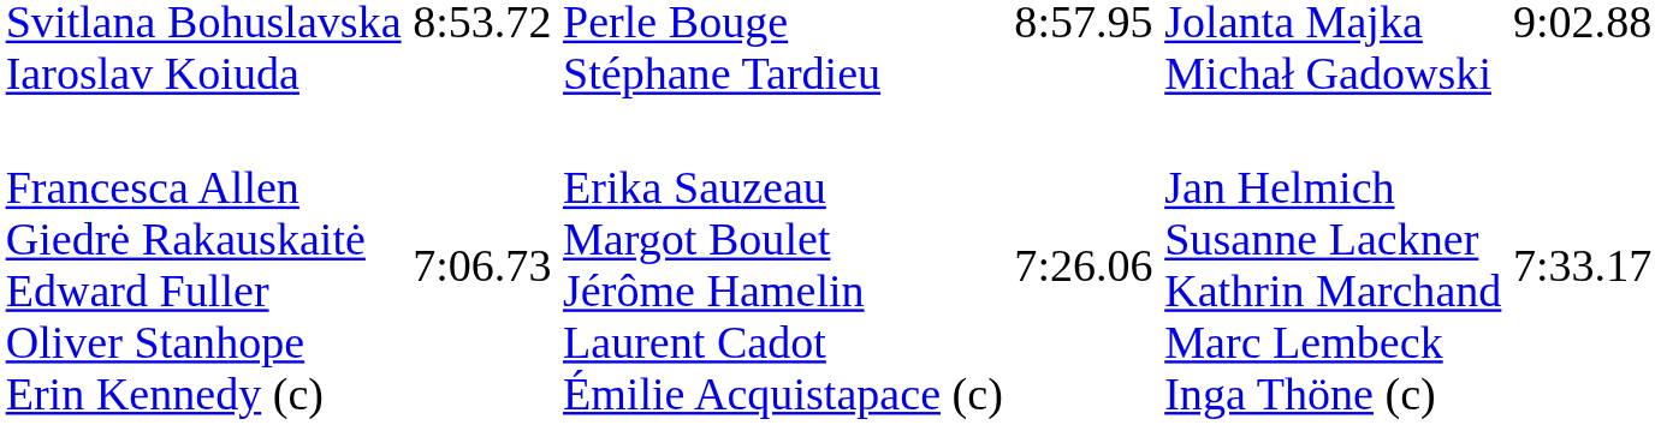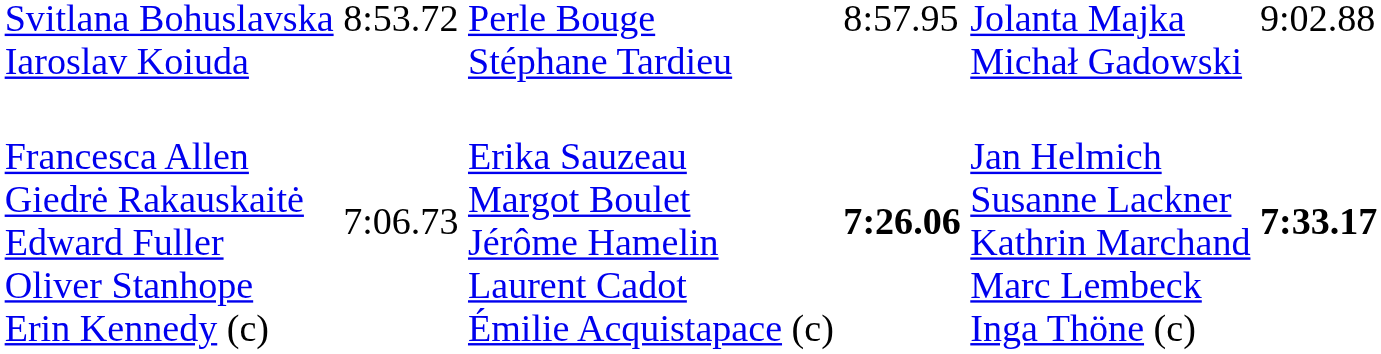row 2 | column 4: normal -> bold
row 2 | column 6: normal -> bold
